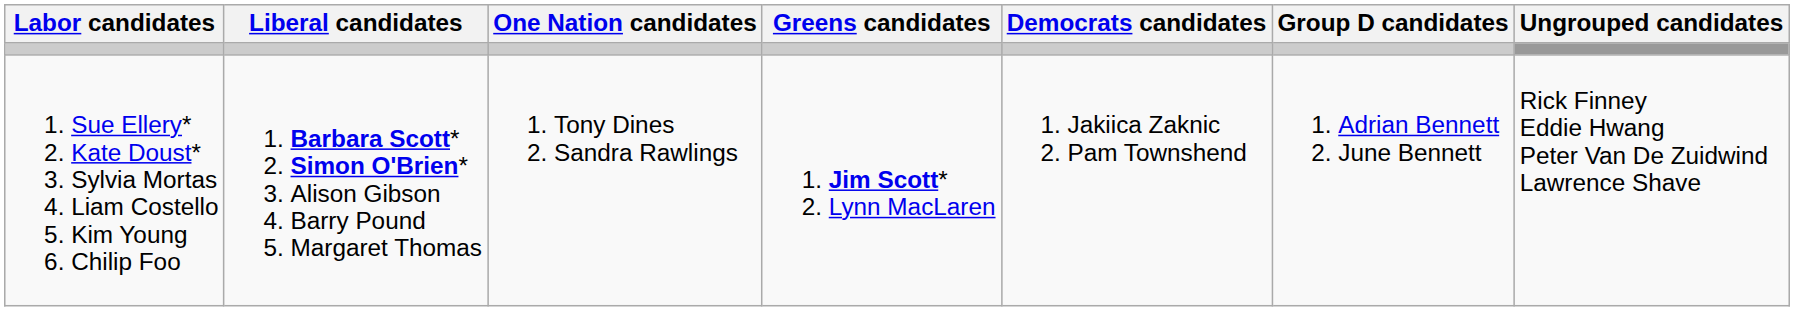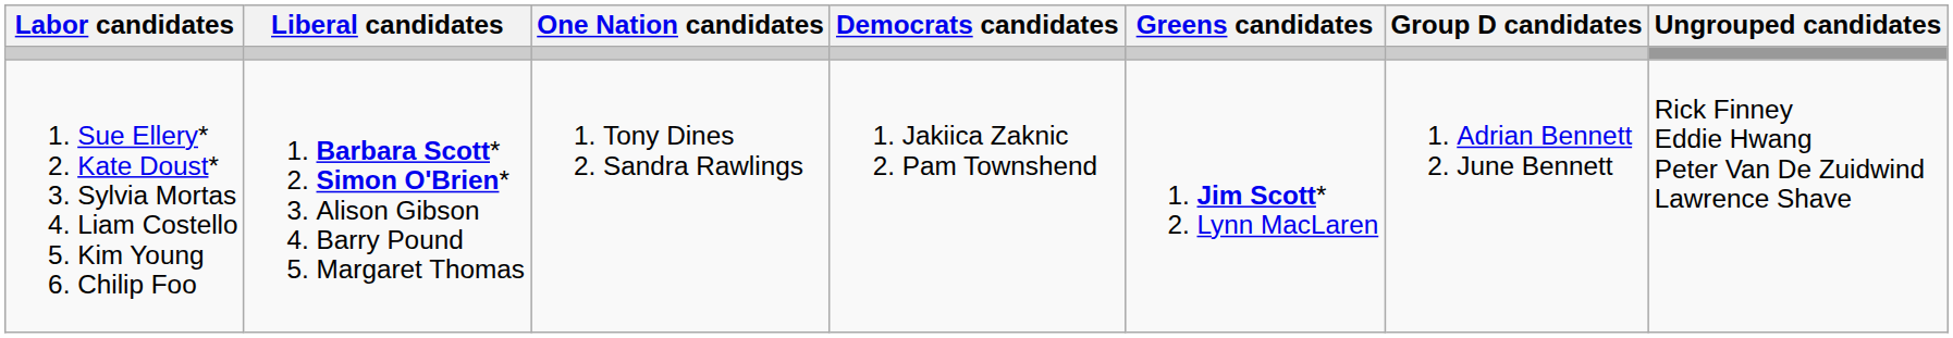columns swapped: Greens candidates <-> Democrats candidates
